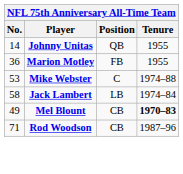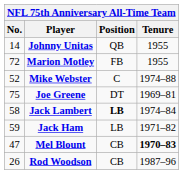Marion Motley | No.: 36 -> 72
Mike Webster | No.: 53 -> 52
+ row: 75 | Joe Greene | DT | 1969–81
Jack Lambert | Position: normal -> bold
+ row: 59 | Jack Ham | LB | 1971–82
Mel Blount | No.: 49 -> 47
Rod Woodson | No.: 71 -> 26
